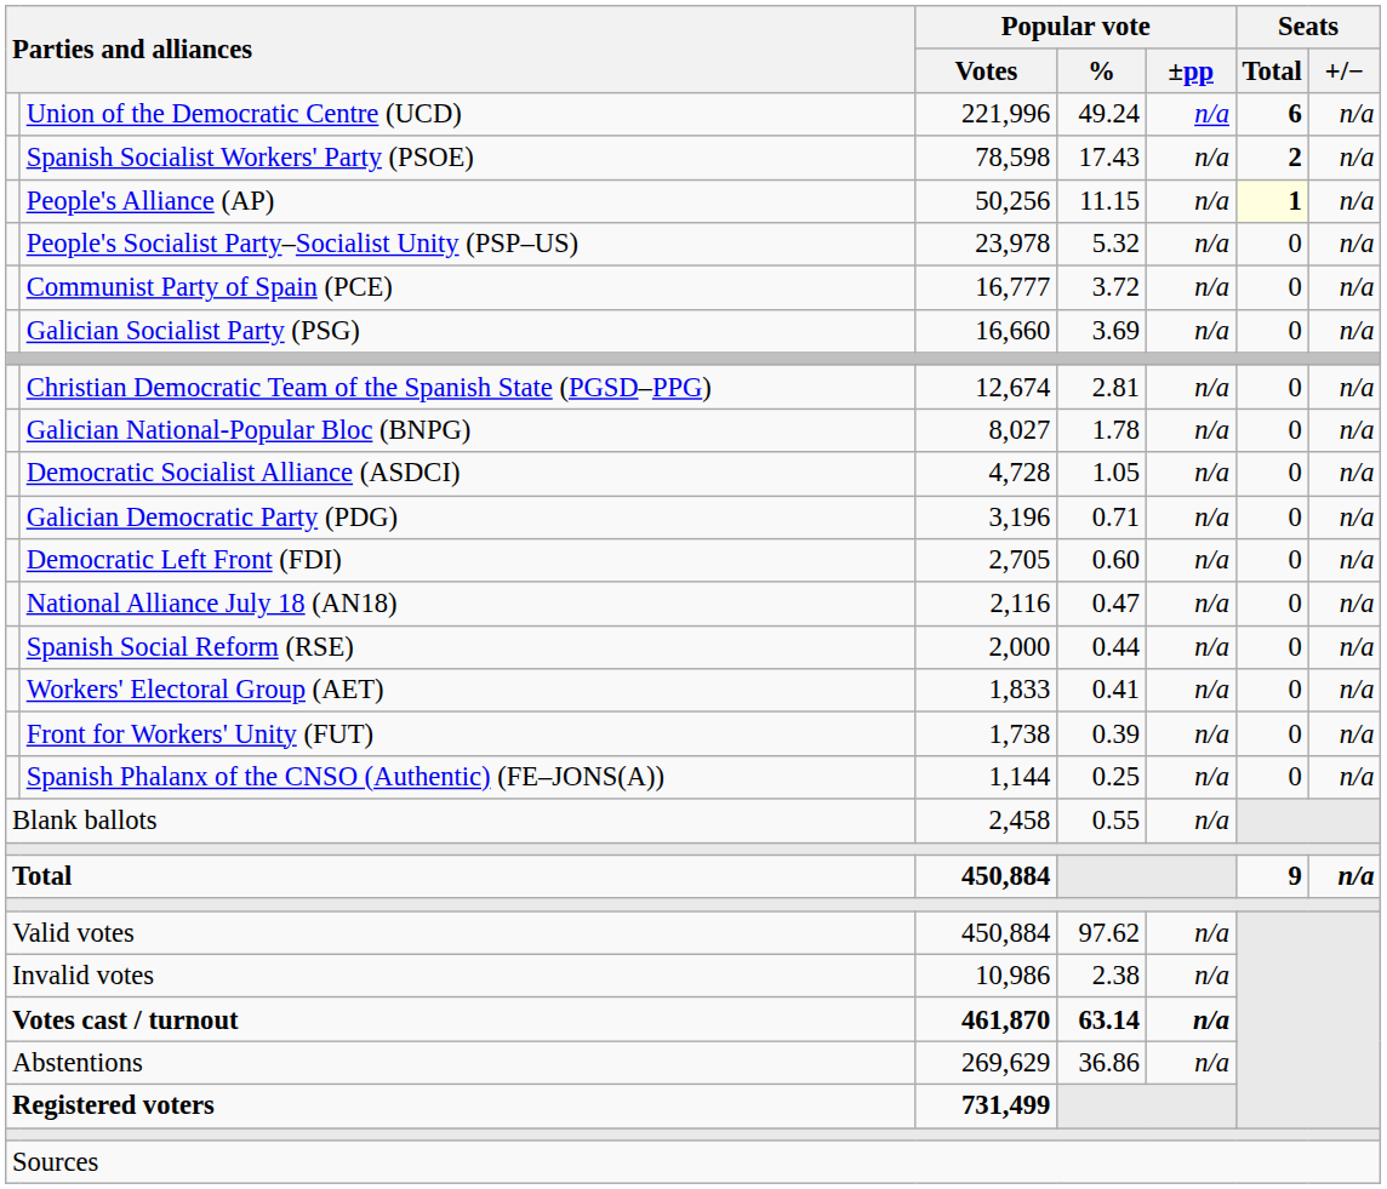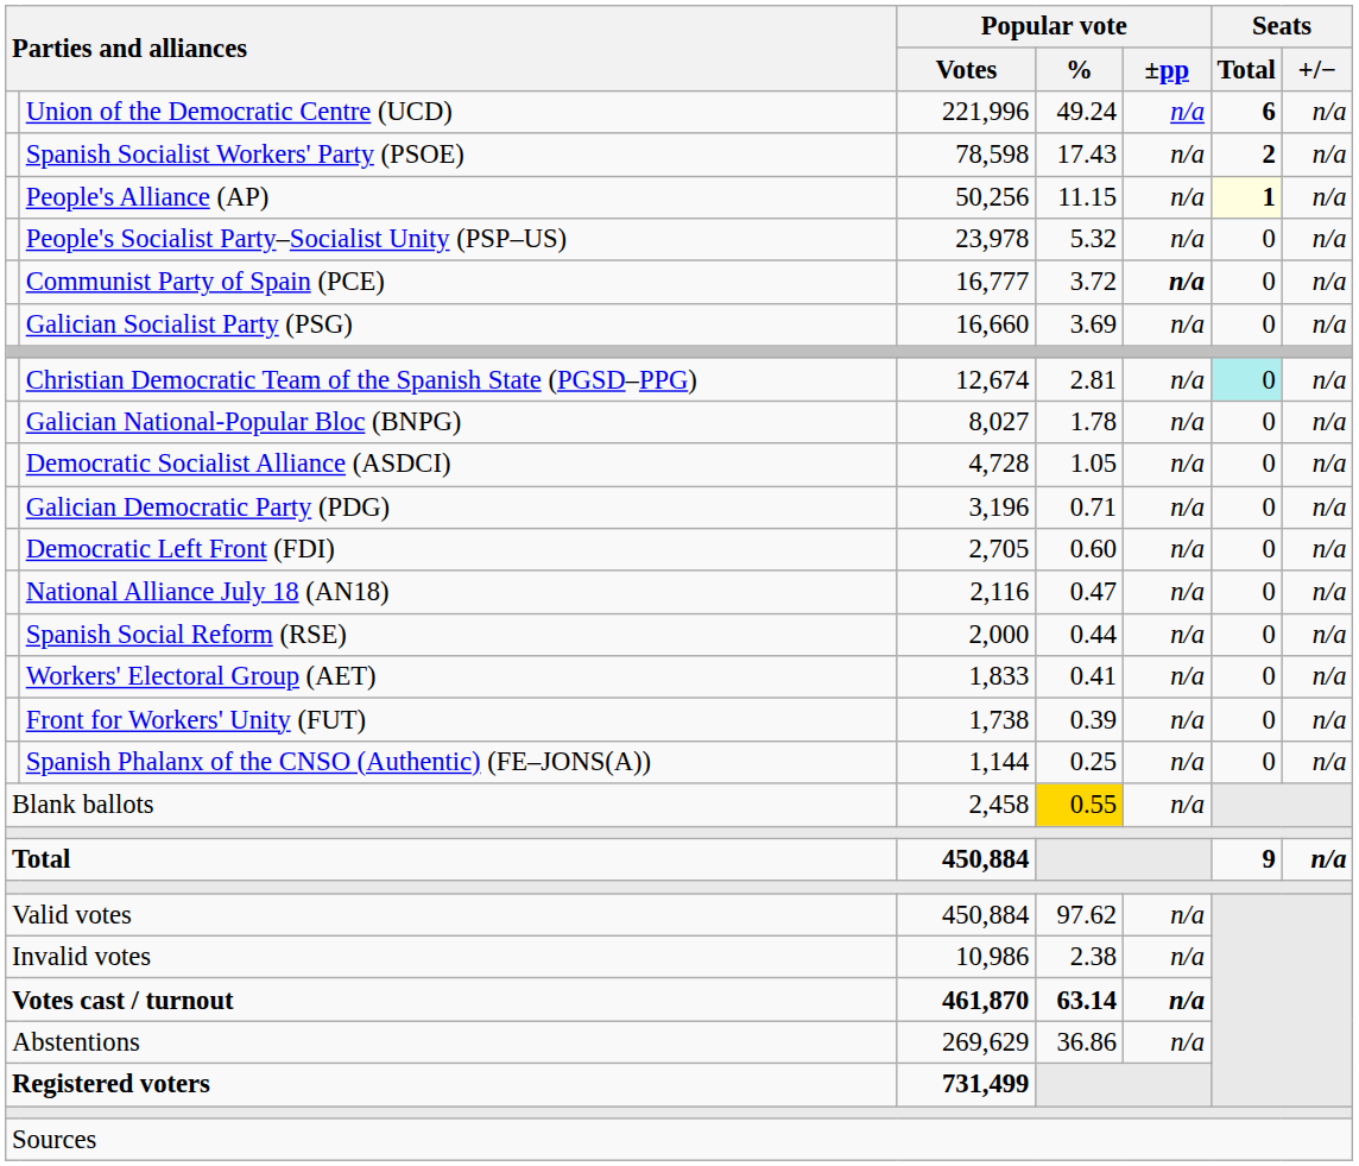Communist Party of Spain (PCE) | Popular vote / ±pp: normal -> bold
Christian Democratic Team of the Spanish State (PGSD–PPG) | Seats / Total: no background -> paleturquoise background
Blank ballots | Popular vote / %: no background -> gold background
